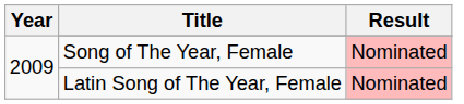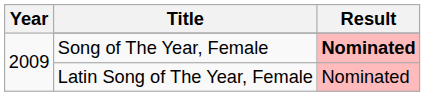Song of The Year, Female | Result: normal -> bold
